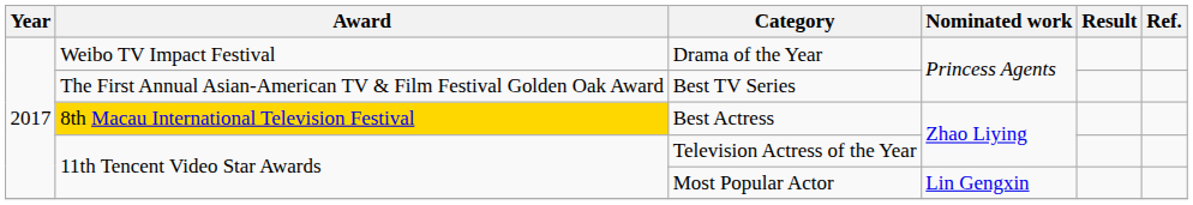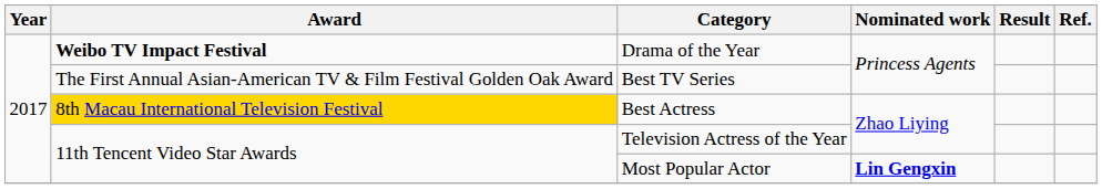Drama of the Year | Award: normal -> bold
Most Popular Actor | Nominated work: normal -> bold
